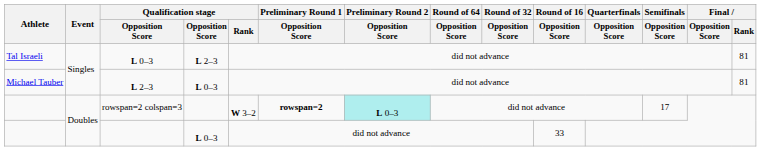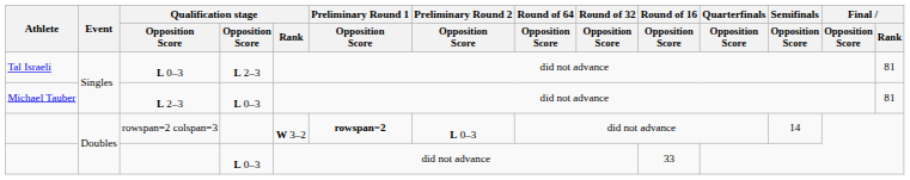rowspan=2 colspan=3 | Preliminary Round 2 / Opposition Score: paleturquoise background -> no background
rowspan=2 colspan=3 | Semifinals / Opposition Score: 17 -> 14
